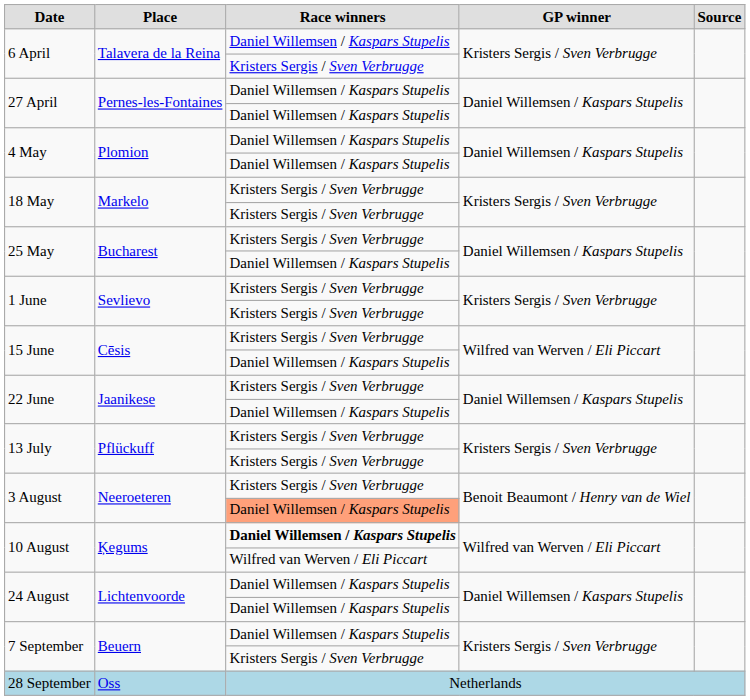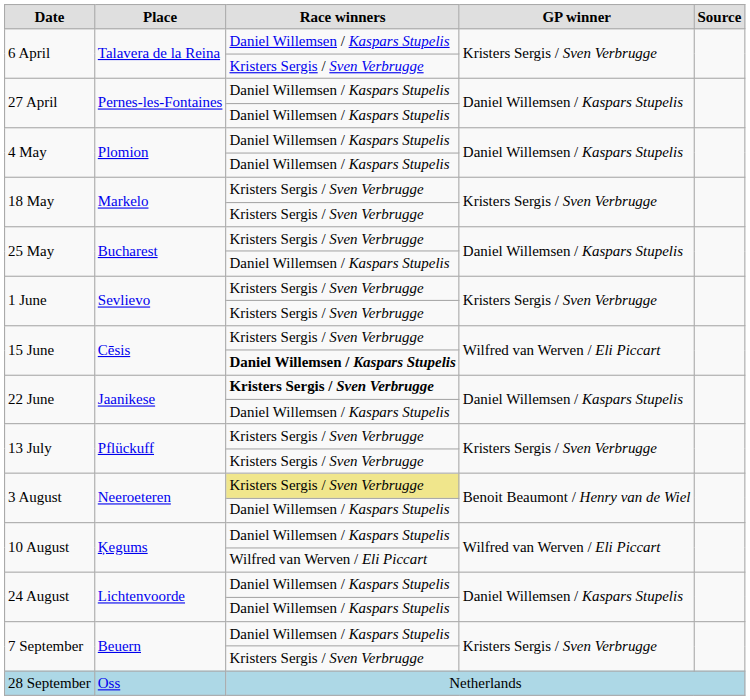15 June / Daniel Willemsen / Kaspars Stupelis | Race winners: normal -> bold
22 June / Kristers Sergis / Sven Verbrugge | Race winners: normal -> bold
3 August / Kristers Sergis / Sven Verbrugge | Race winners: no background -> khaki background
3 August / Daniel Willemsen / Kaspars Stupelis | Race winners: lightsalmon background -> no background
10 August / Daniel Willemsen / Kaspars Stupelis | Race winners: bold -> normal
